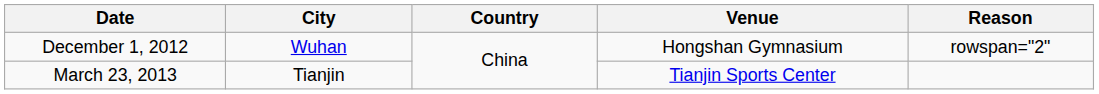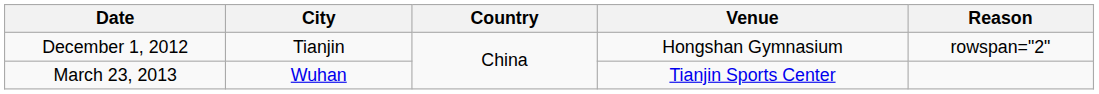December 1, 2012 | City: Wuhan -> Tianjin
March 23, 2013 | City: Tianjin -> Wuhan
